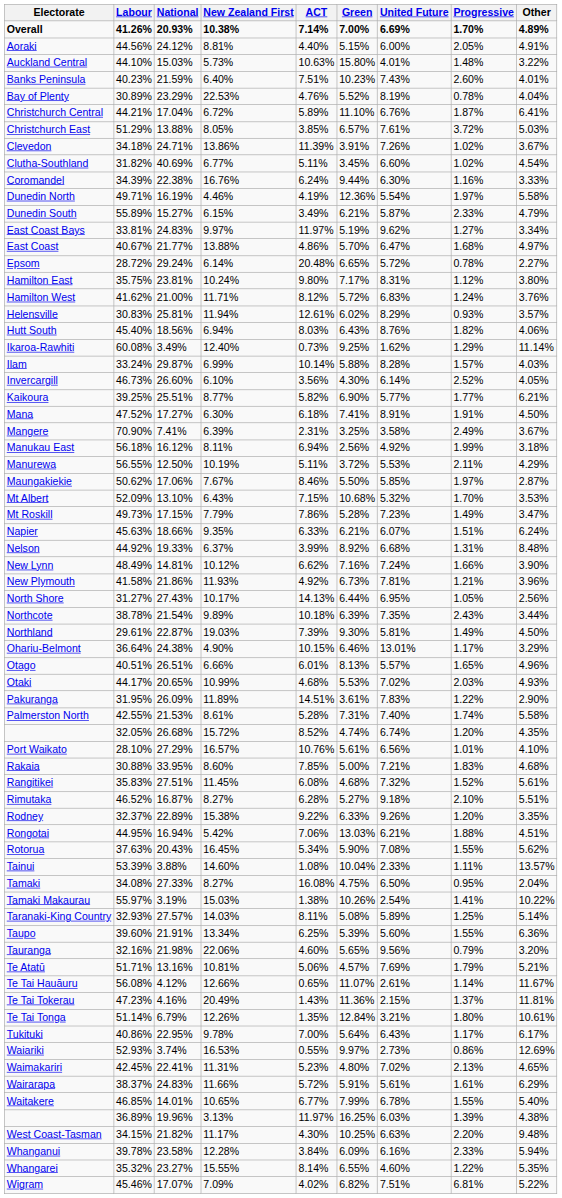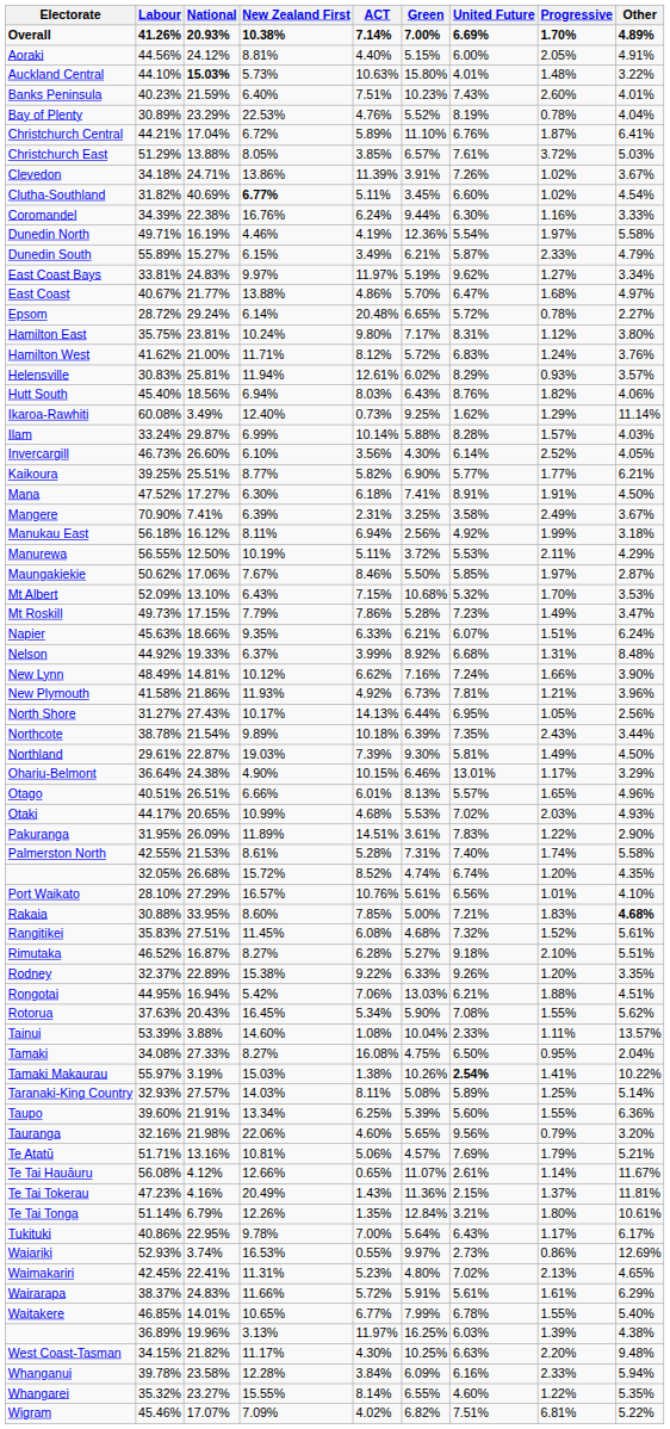Auckland Central | National: normal -> bold
Clutha-Southland | New Zealand First: normal -> bold
Rakaia | Other: normal -> bold
Tamaki Makaurau | United Future: normal -> bold
